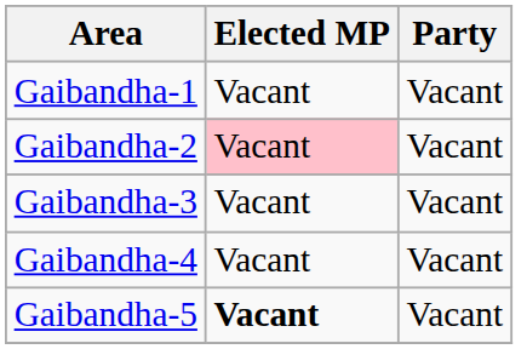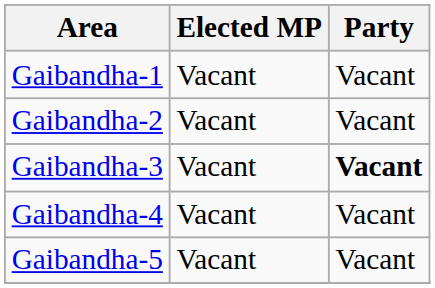Gaibandha-2 | Elected MP: pink background -> no background
Gaibandha-3 | Party: normal -> bold
Gaibandha-5 | Elected MP: bold -> normal
